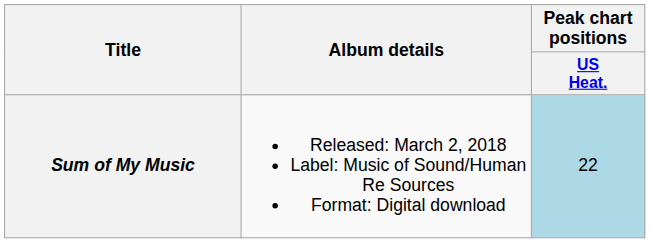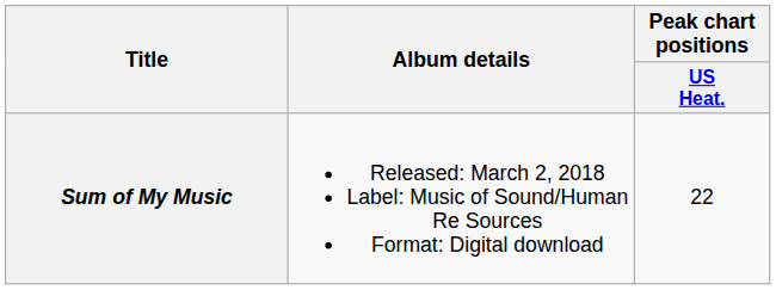row 3 | Peak chart positions / US Heat.: lightblue background -> no background
